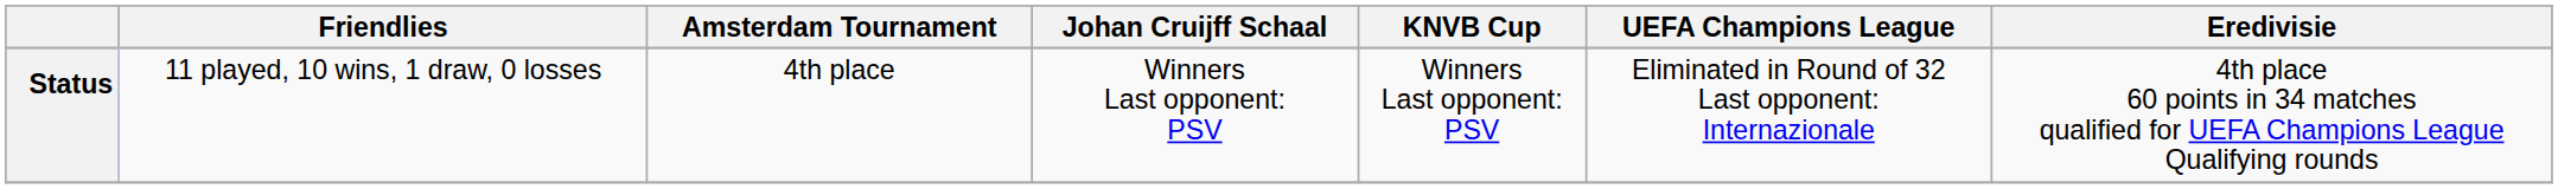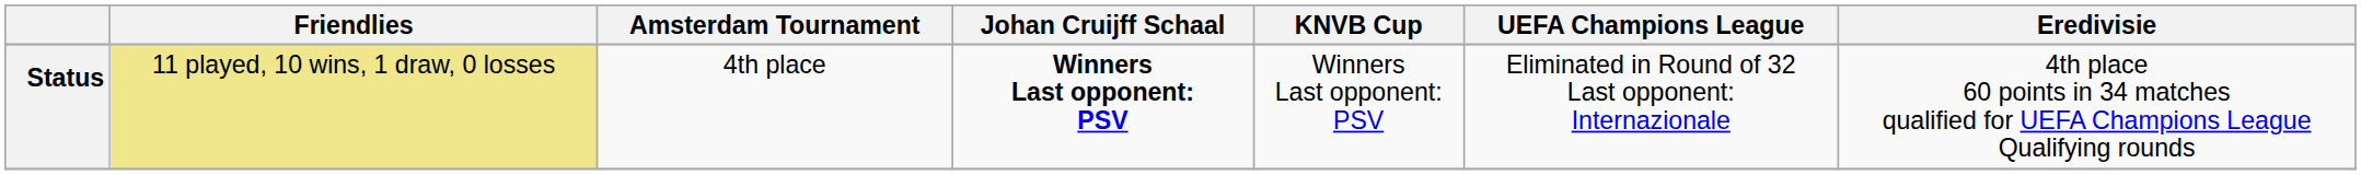Status | Friendlies: no background -> khaki background
Status | Johan Cruijff Schaal: normal -> bold
